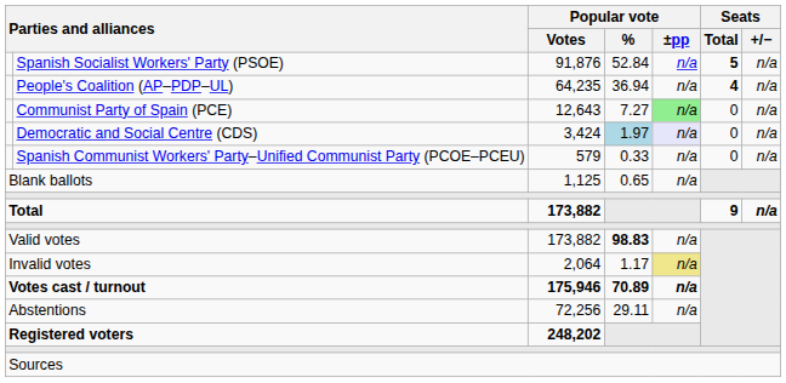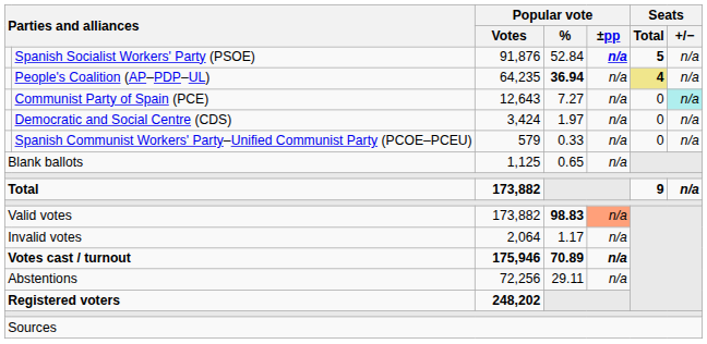Spanish Socialist Workers' Party (PSOE) | Popular vote / ±pp: normal -> bold
People's Coalition (AP–PDP–UL) | Popular vote / %: normal -> bold
People's Coalition (AP–PDP–UL) | Seats / Total: no background -> khaki background
Communist Party of Spain (PCE) | Popular vote / ±pp: lightgreen background -> no background
Communist Party of Spain (PCE) | Seats / +/−: no background -> paleturquoise background
Democratic and Social Centre (CDS) | Popular vote / %: lightblue background -> no background
Democratic and Social Centre (CDS) | Popular vote / ±pp: lavender background -> no background
Valid votes | Popular vote / ±pp: no background -> lightsalmon background
Invalid votes | Popular vote / ±pp: khaki background -> no background
